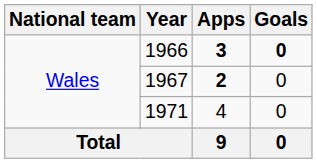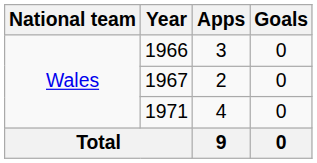1966 | Apps: bold -> normal
1966 | Goals: bold -> normal
1967 | Apps: bold -> normal
